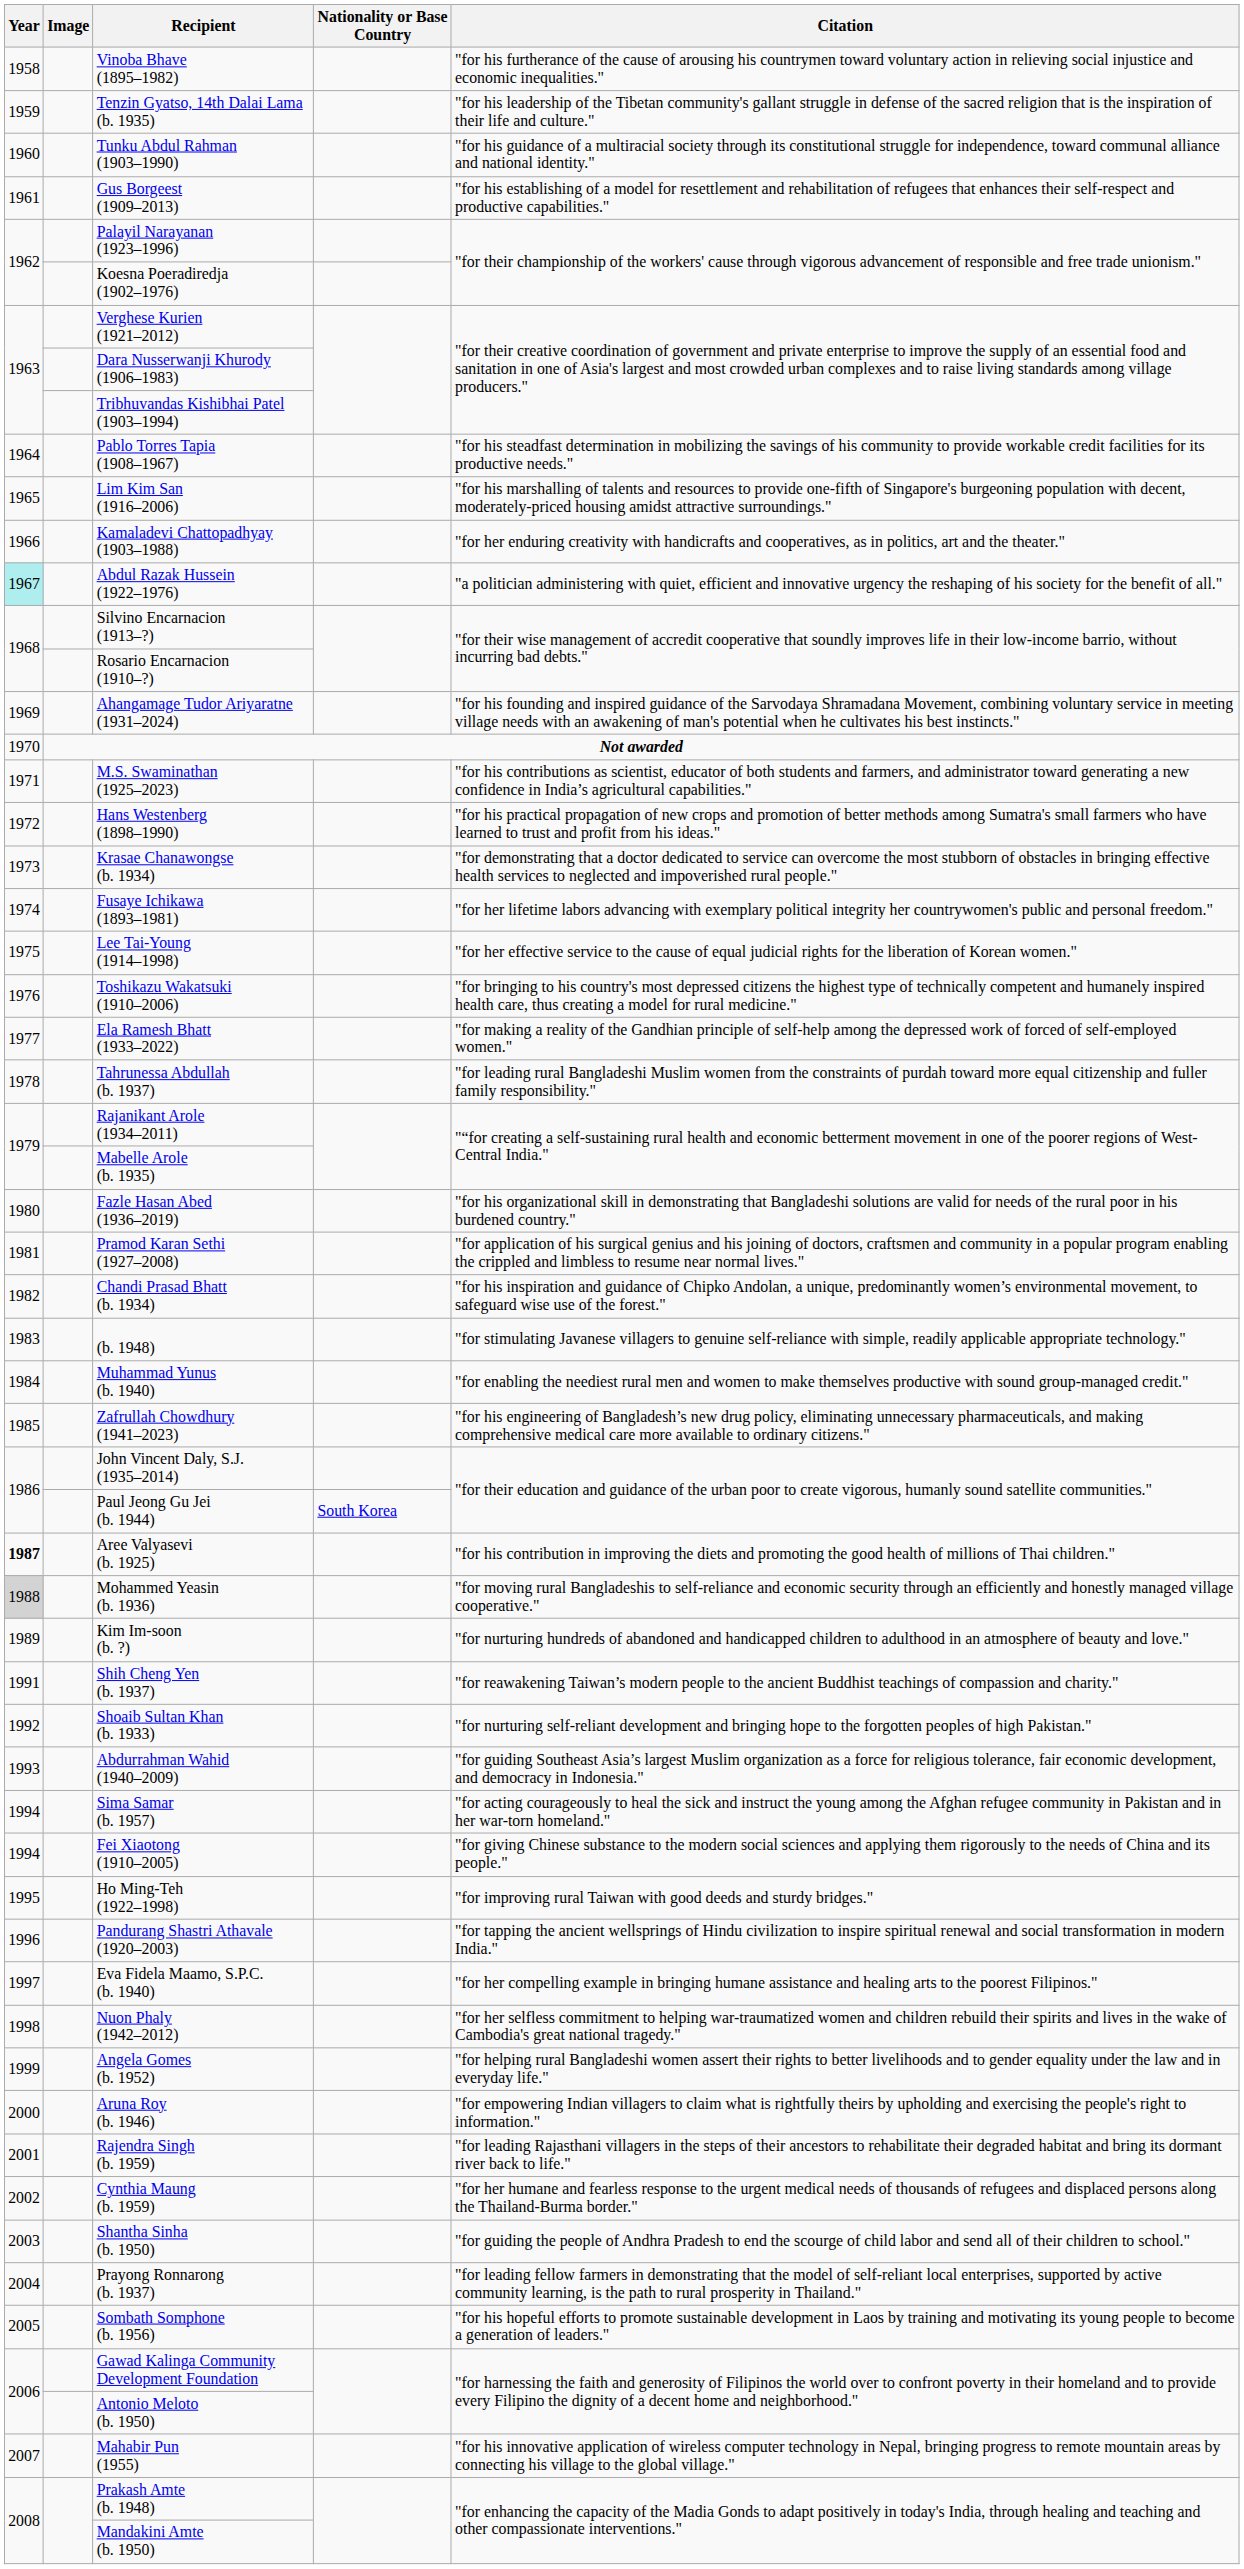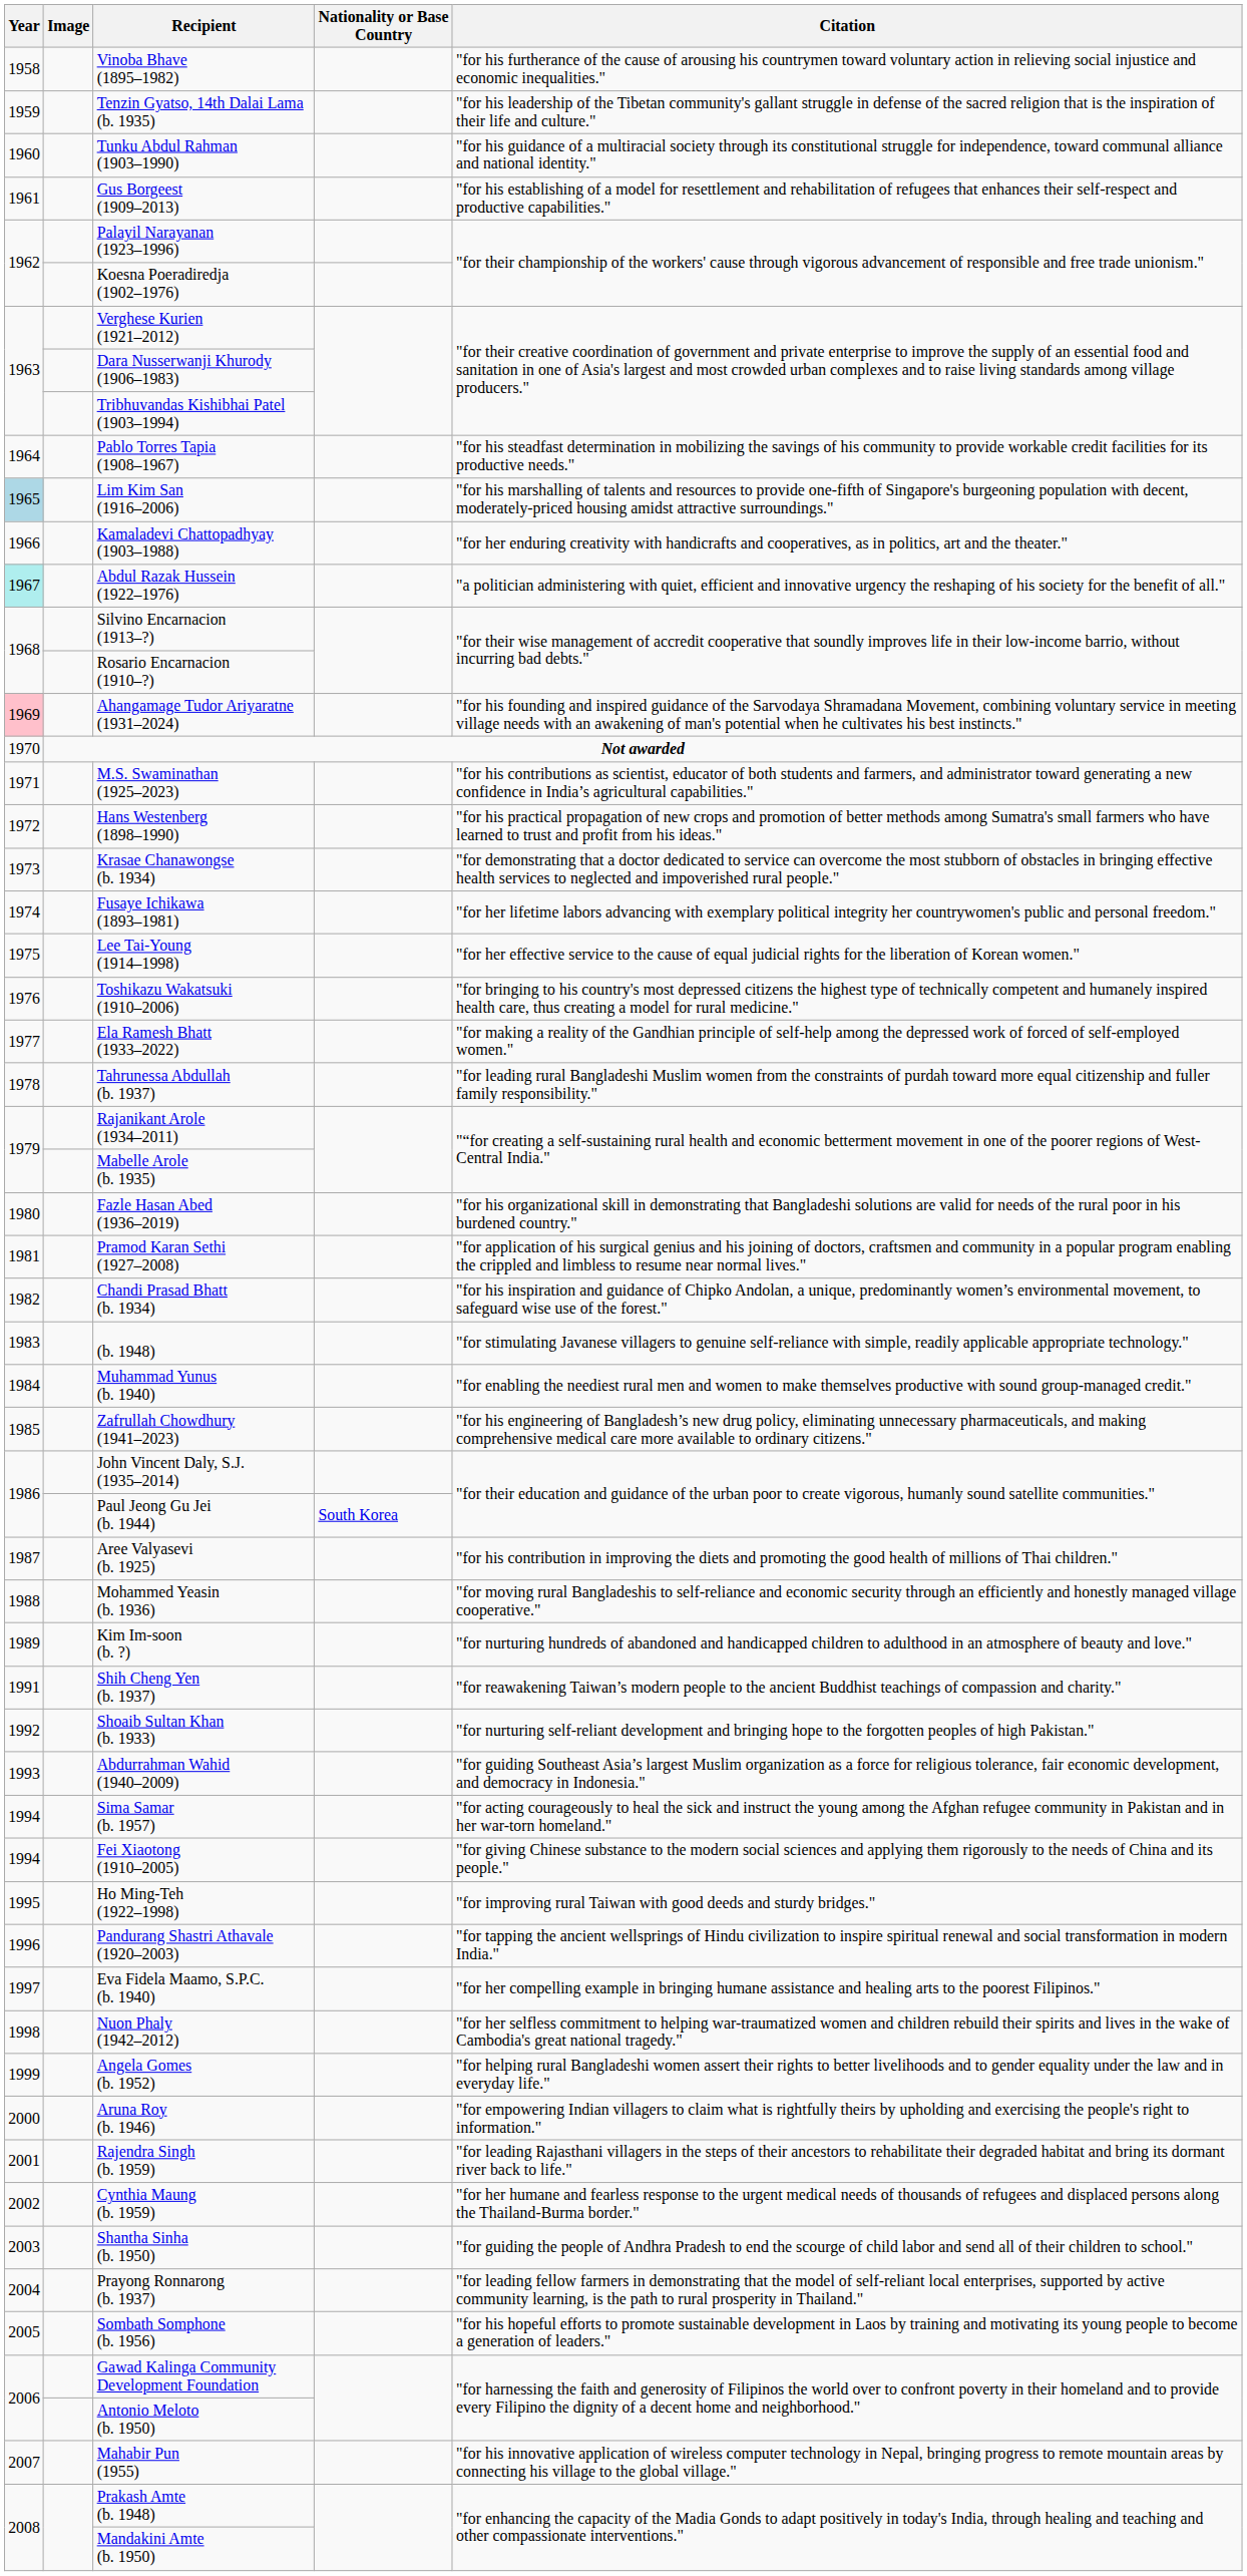Lim Kim San (1916–2006) | Year: no background -> lightblue background
Ahangamage Tudor Ariyaratne (1931–2024) | Year: no background -> pink background
Aree Valyasevi (b. 1925) | Year: bold -> normal
Mohammed Yeasin (b. 1936) | Year: lightgrey background -> no background
